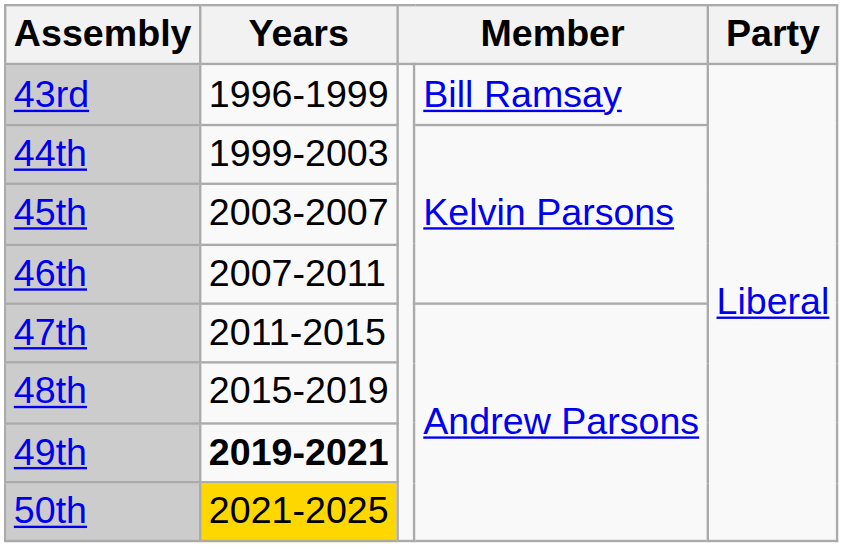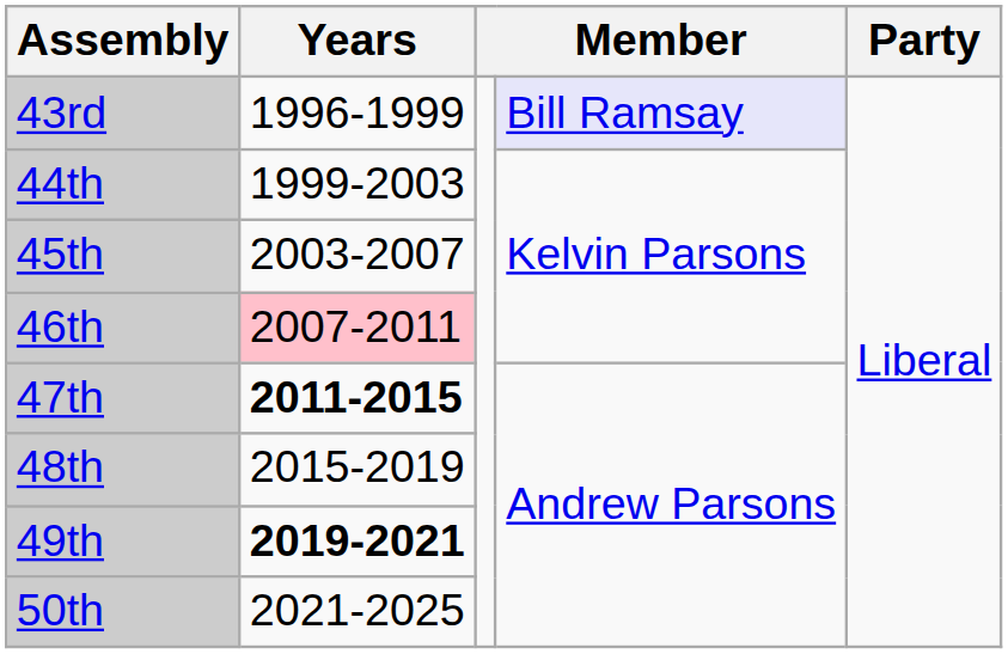43rd | column 4: no background -> lavender background
46th | Years: no background -> pink background
47th | Years: normal -> bold
50th | Years: gold background -> no background
